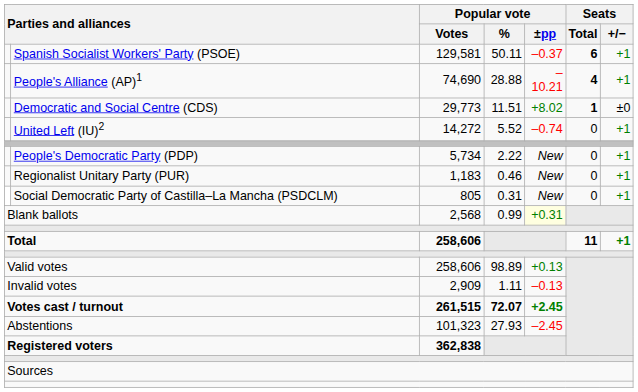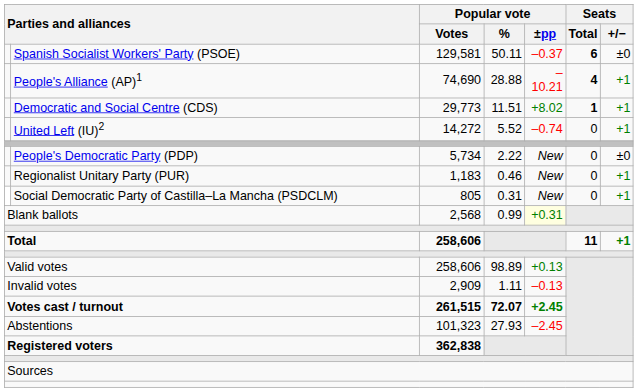Spanish Socialist Workers' Party (PSOE) | Seats / +/−: +1 -> ±0
Democratic and Social Centre (CDS) | Seats / +/−: ±0 -> +1
People's Democratic Party (PDP) | Seats / +/−: +1 -> ±0
